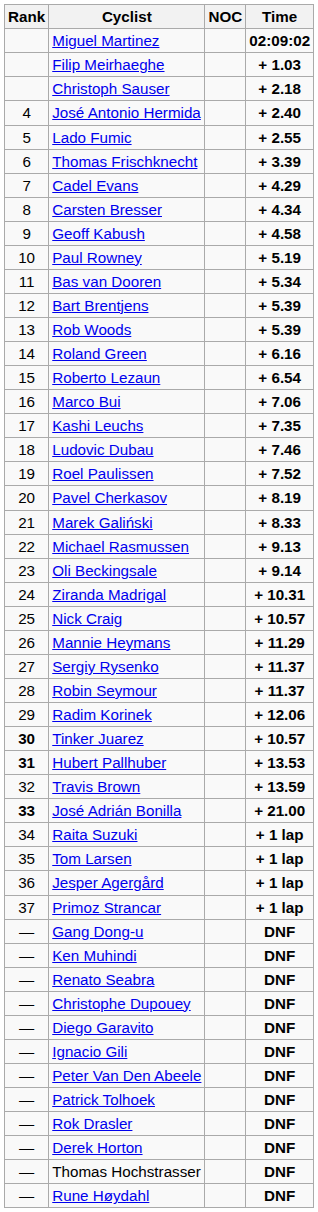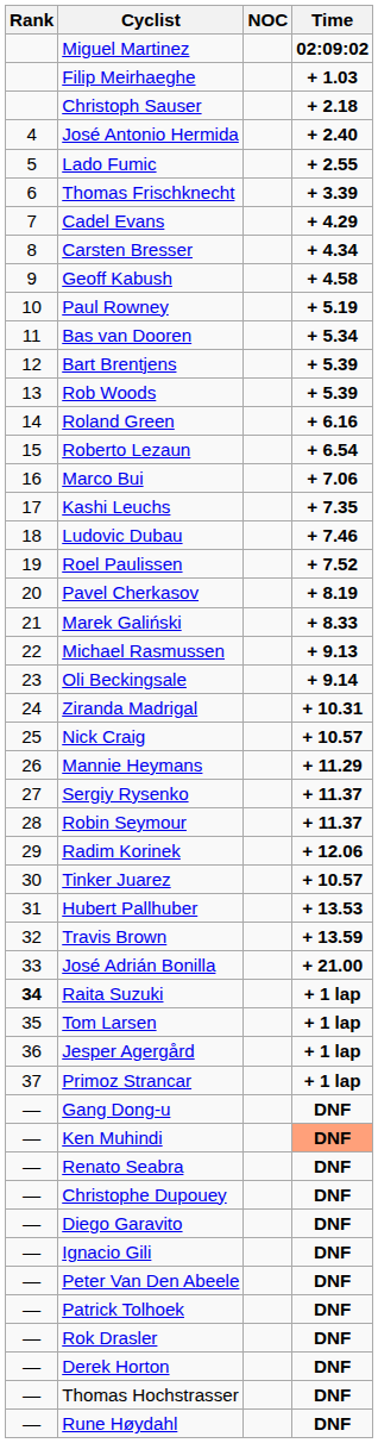Tinker Juarez | Rank: bold -> normal
Hubert Pallhuber | Rank: bold -> normal
José Adrián Bonilla | Rank: bold -> normal
Raita Suzuki | Rank: normal -> bold
Ken Muhindi | Time: no background -> lightsalmon background
